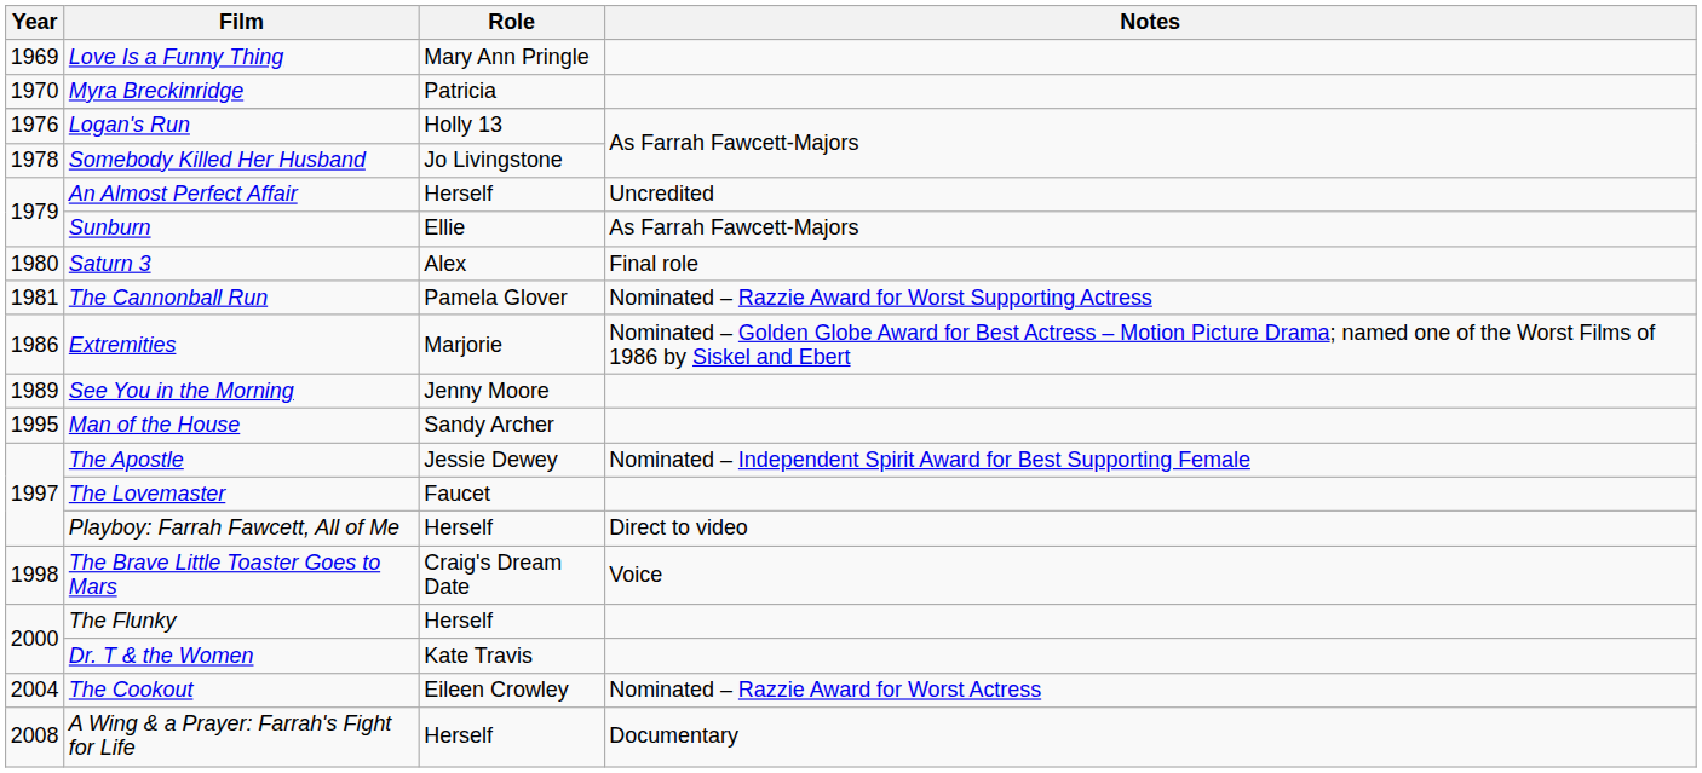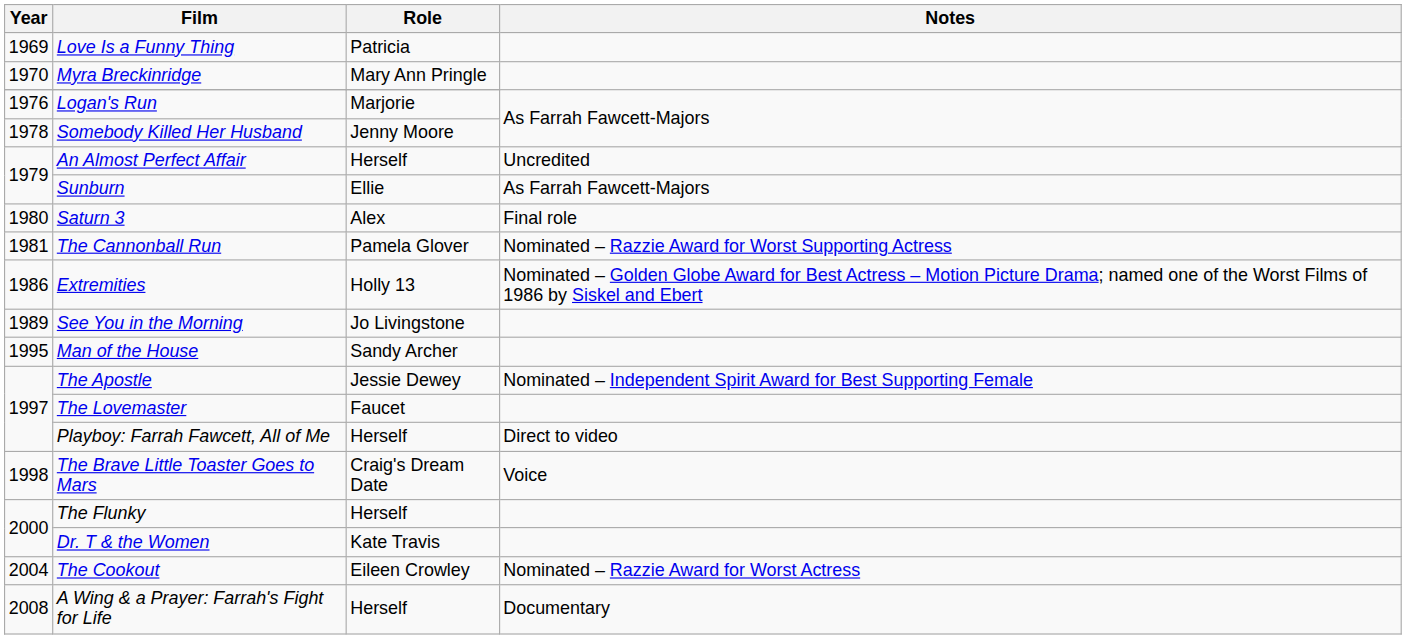Love Is a Funny Thing | Role: Mary Ann Pringle -> Patricia
Myra Breckinridge | Role: Patricia -> Mary Ann Pringle
Logan's Run | Role: Holly 13 -> Marjorie
Somebody Killed Her Husband | Role: Jo Livingstone -> Jenny Moore
Extremities | Role: Marjorie -> Holly 13
See You in the Morning | Role: Jenny Moore -> Jo Livingstone
